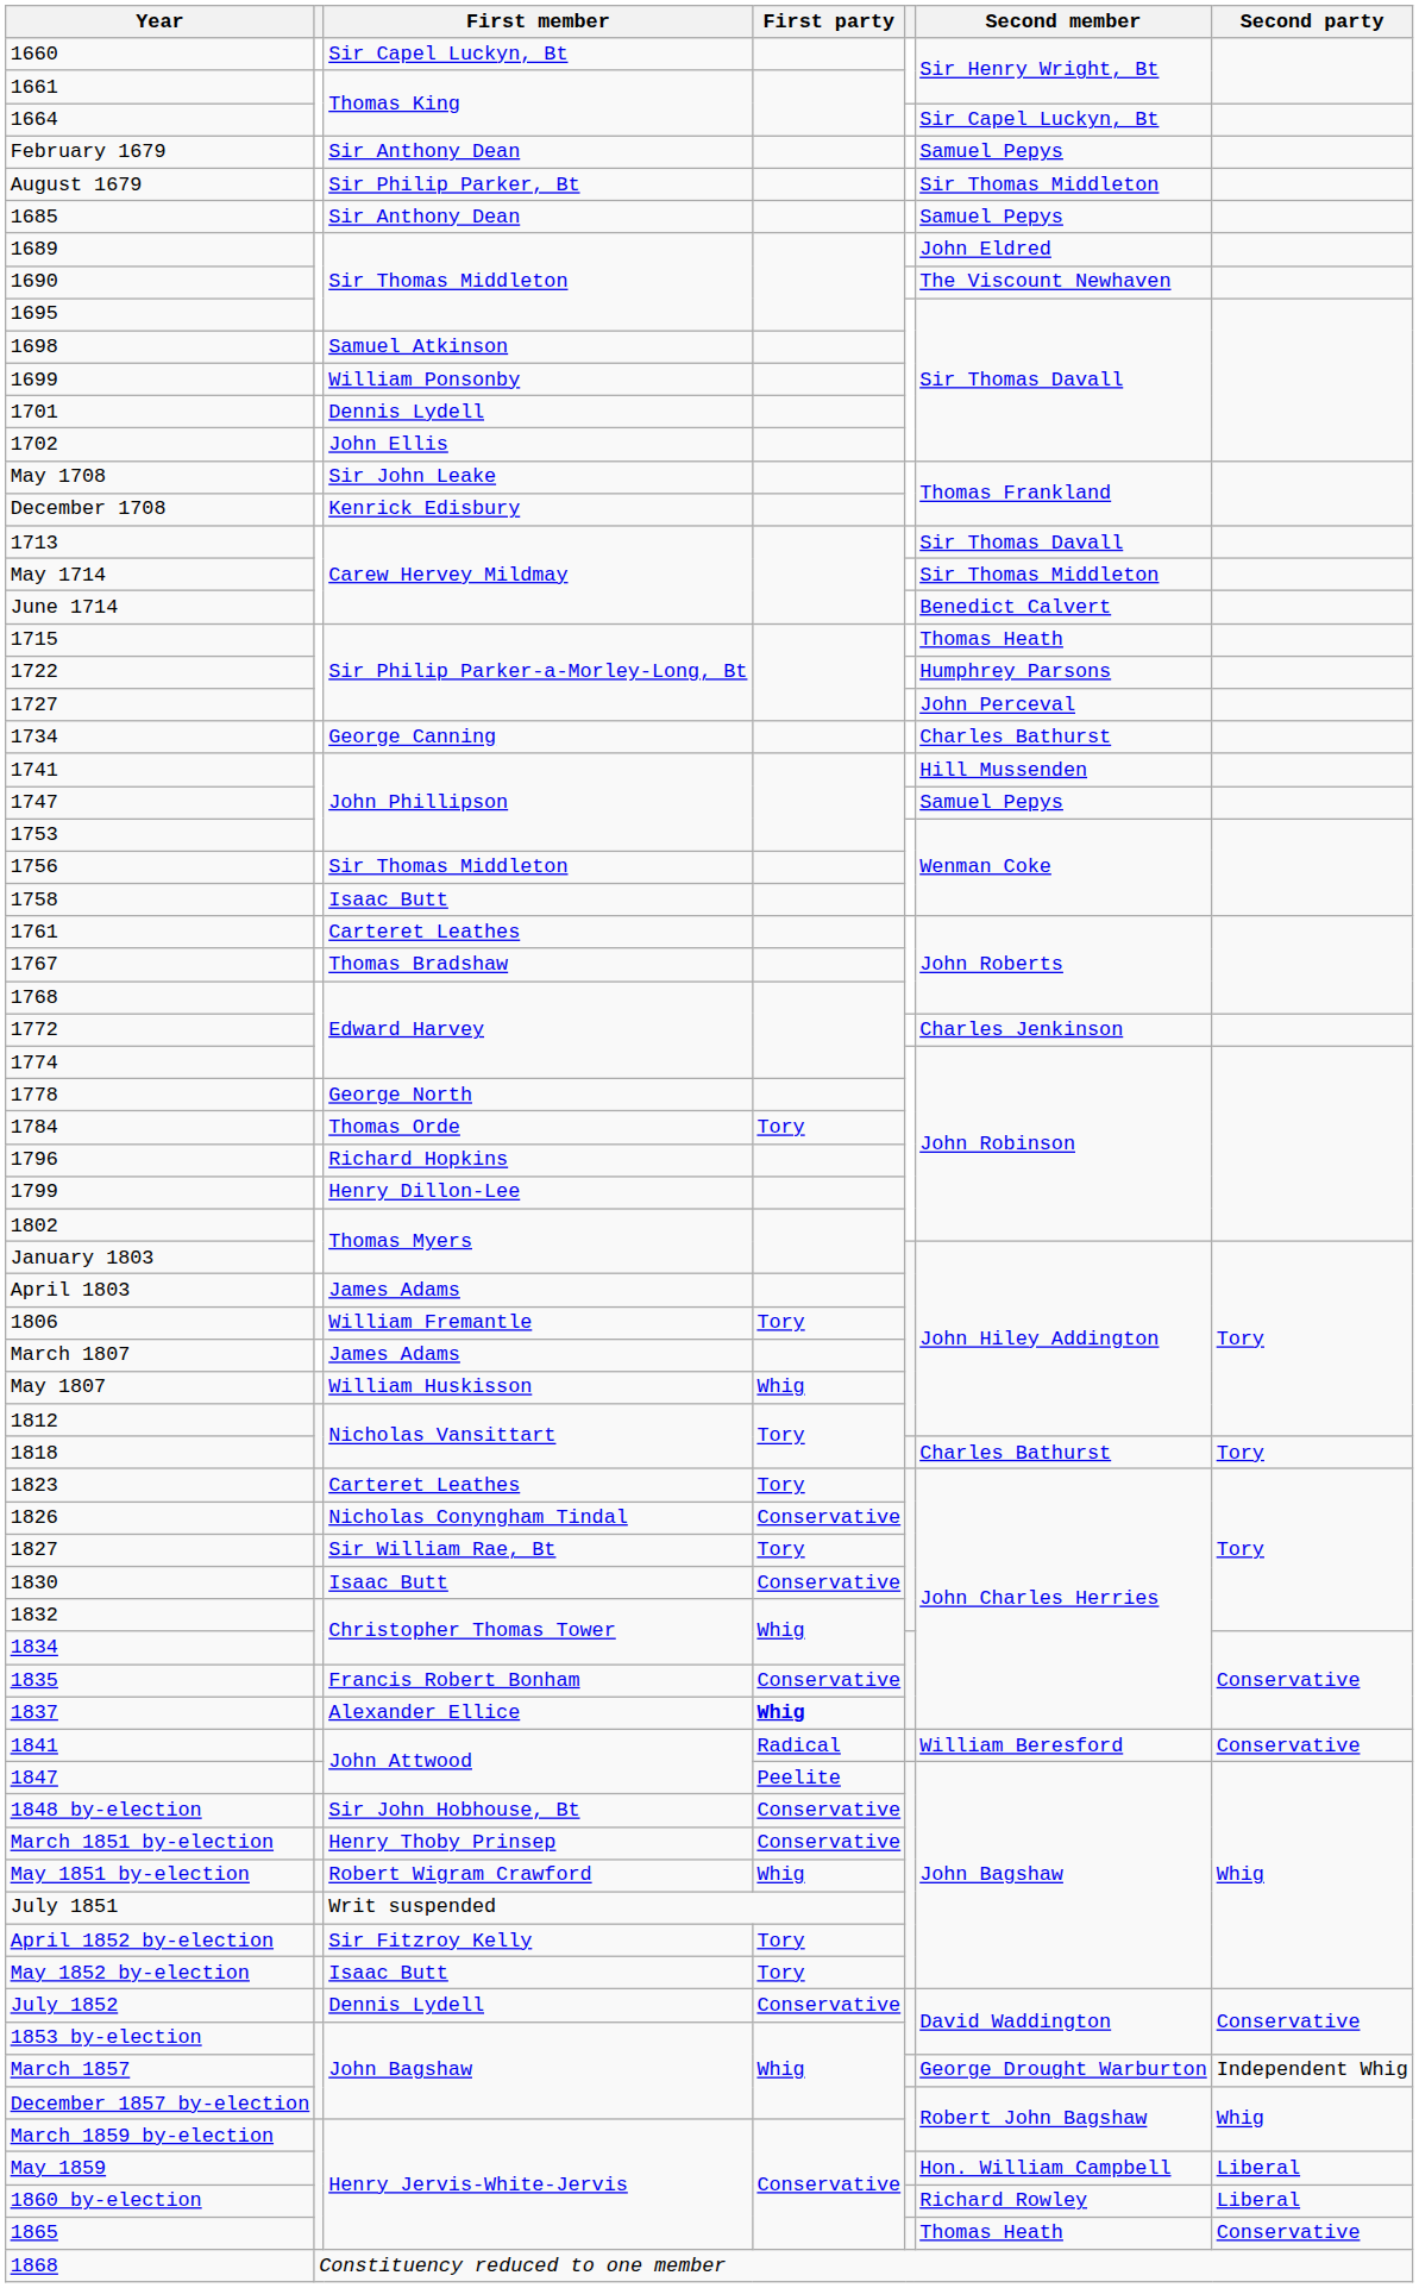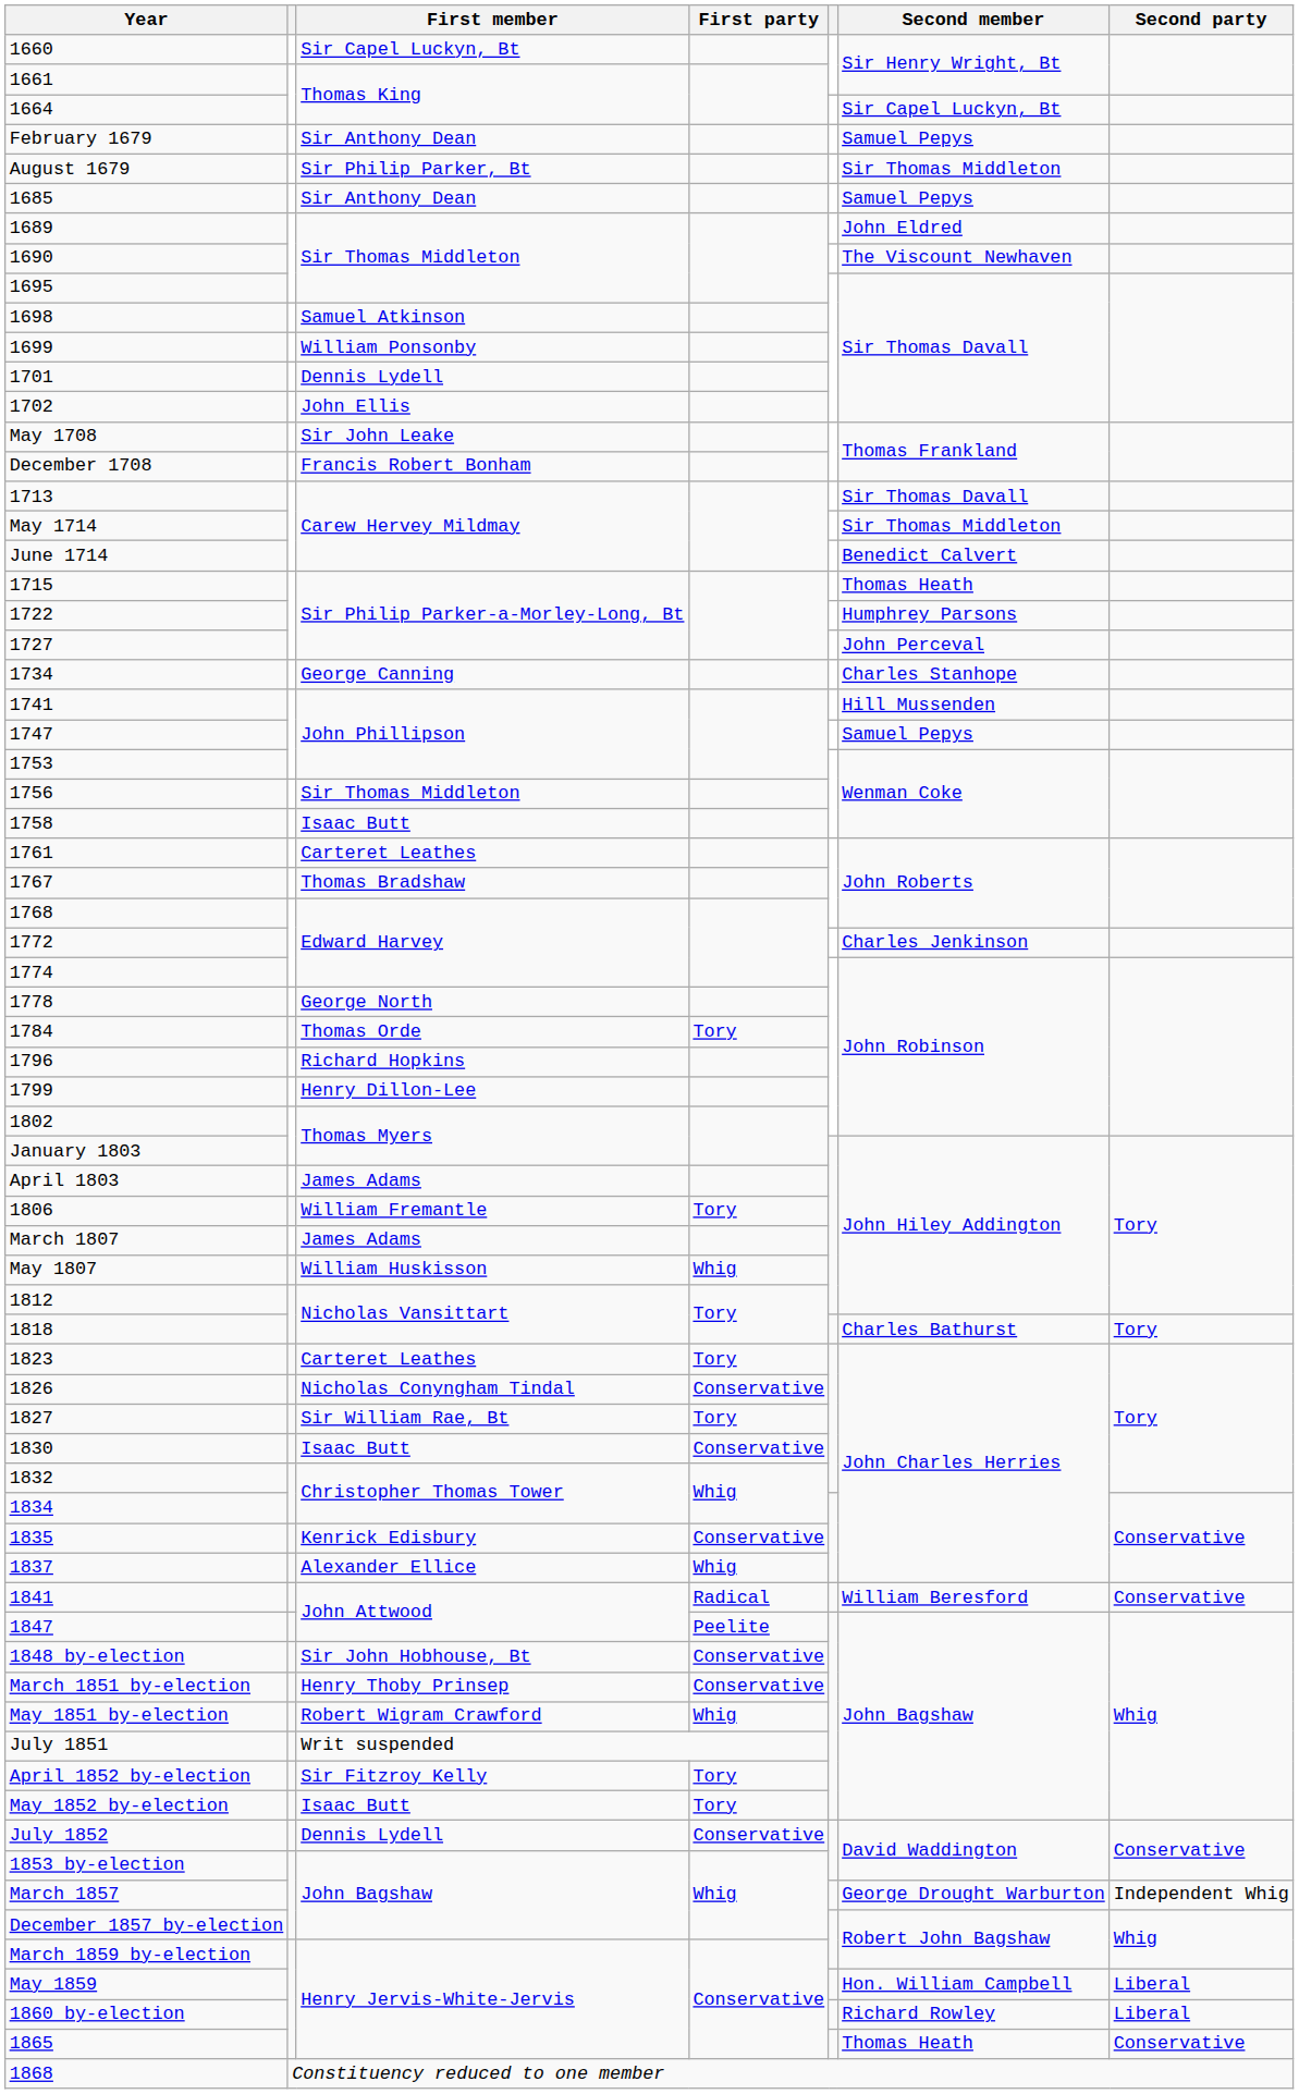December 1708 | First member: Kenrick Edisbury -> Francis Robert Bonham
1734 | Second member: Charles Bathurst -> Charles Stanhope
1835 | First member: Francis Robert Bonham -> Kenrick Edisbury
1837 | First party: bold -> normal
